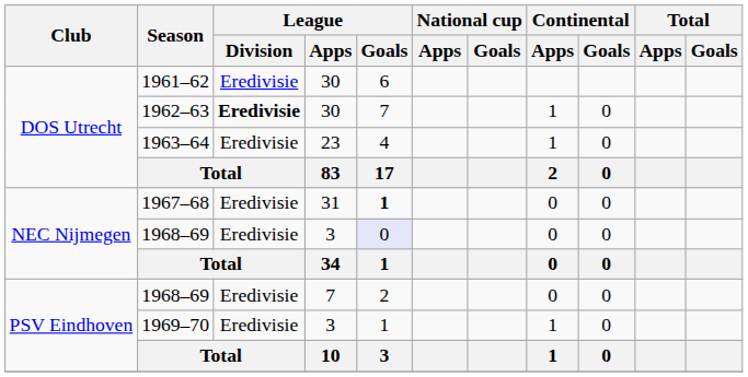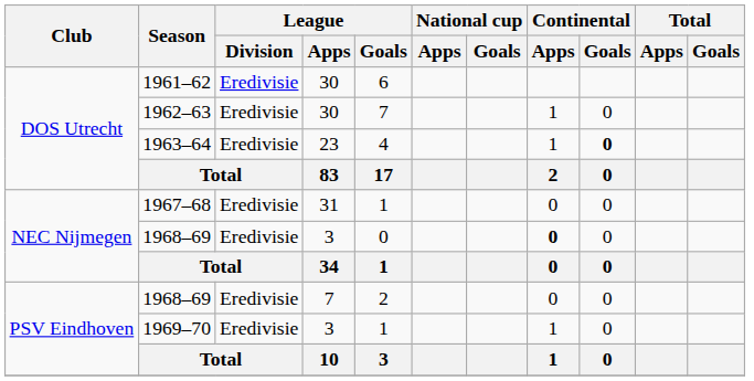1962–63 | League / Division: bold -> normal
1963–64 | Continental / Goals: normal -> bold
1967–68 | League / Goals: bold -> normal
1968–69 / 3 | League / Goals: lavender background -> no background
1968–69 / 3 | Continental / Apps: normal -> bold
